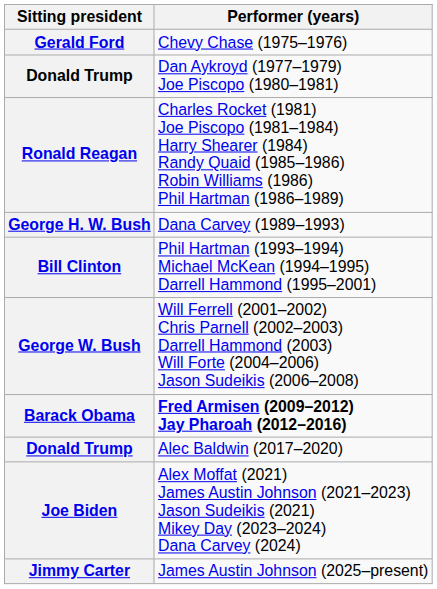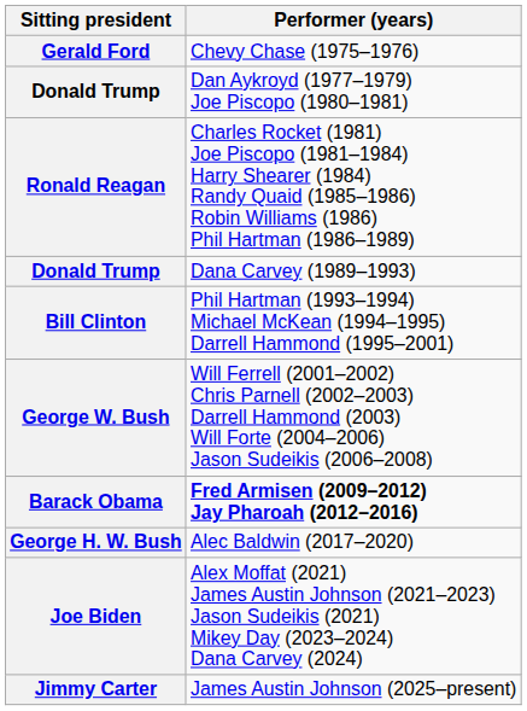row 5 | Sitting president: George H. W. Bush -> Donald Trump
row 9 | Sitting president: Donald Trump -> George H. W. Bush
